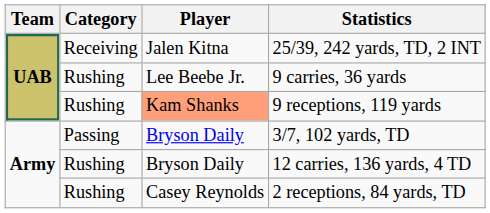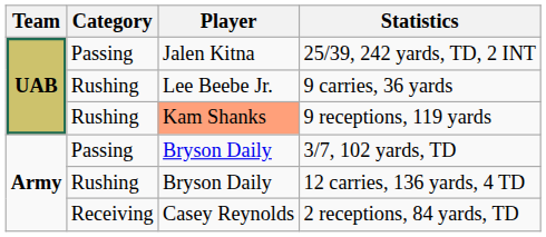25/39, 242 yards, TD, 2 INT | Category: Receiving -> Passing
2 receptions, 84 yards, TD | Category: Rushing -> Receiving
